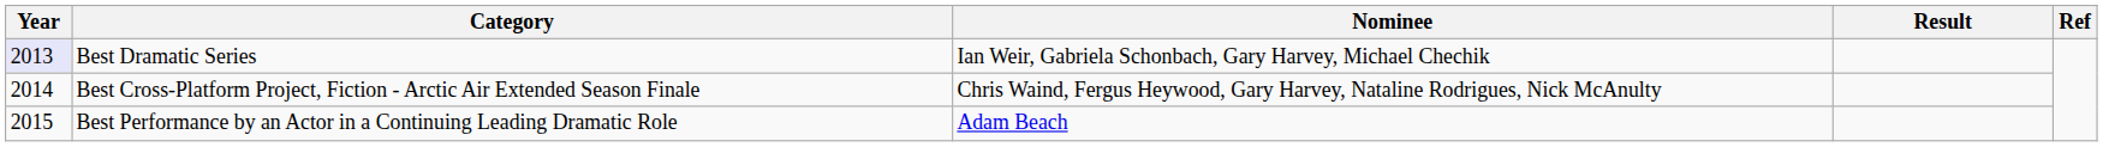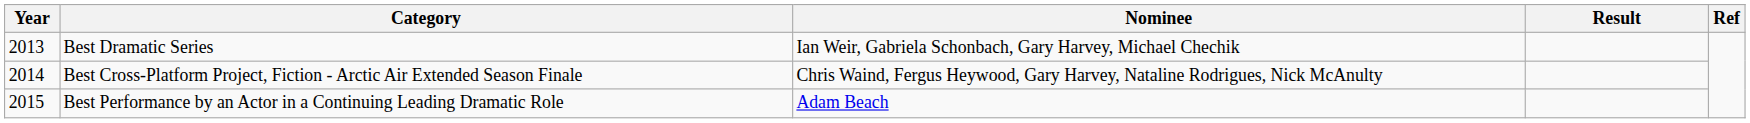Best Dramatic Series | Year: lavender background -> no background
